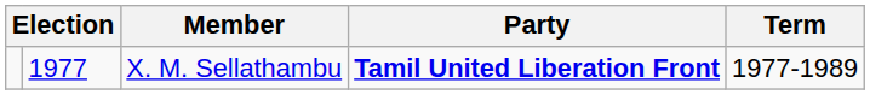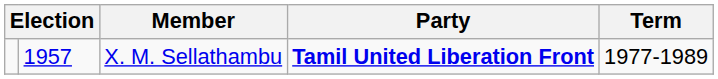X. M. Sellathambu | column 2: 1977 -> 1957
